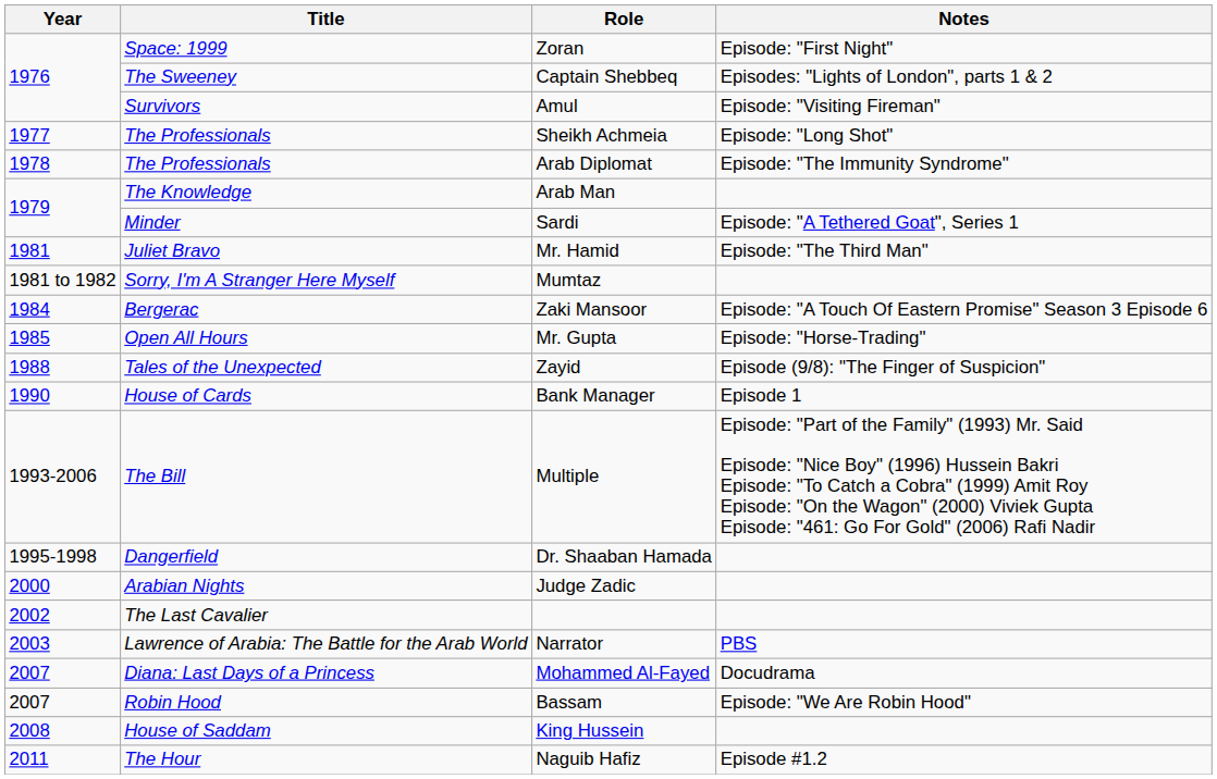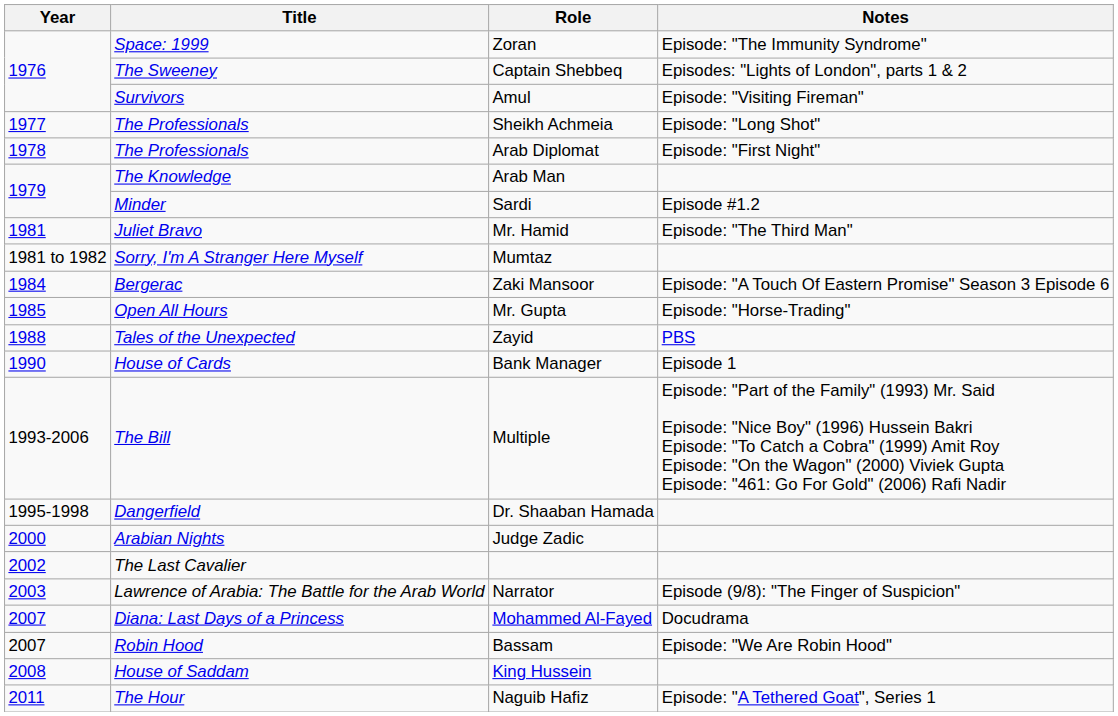Zoran | Notes: Episode: "First Night" -> Episode: "The Immunity Syndrome"
Arab Diplomat | Notes: Episode: "The Immunity Syndrome" -> Episode: "First Night"
Sardi | Notes: Episode: "A Tethered Goat", Series 1 -> Episode #1.2
Zayid | Notes: Episode (9/8): "The Finger of Suspicion" -> PBS
Narrator | Notes: PBS -> Episode (9/8): "The Finger of Suspicion"
Naguib Hafiz | Notes: Episode #1.2 -> Episode: "A Tethered Goat", Series 1
